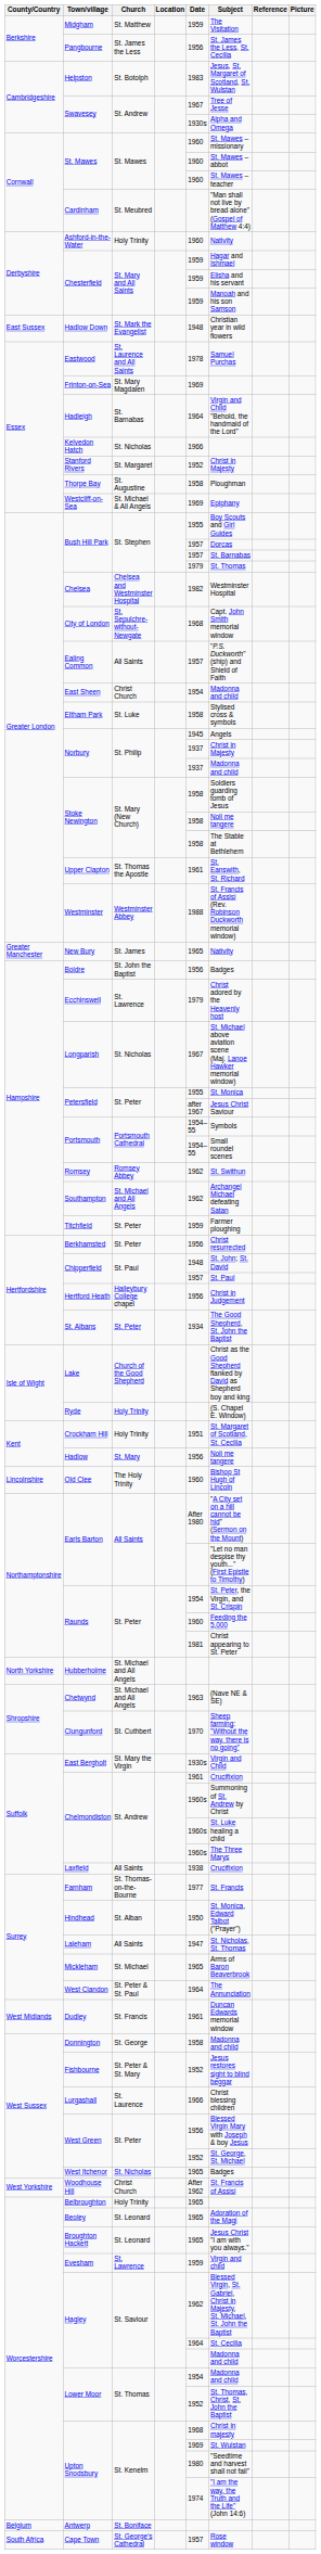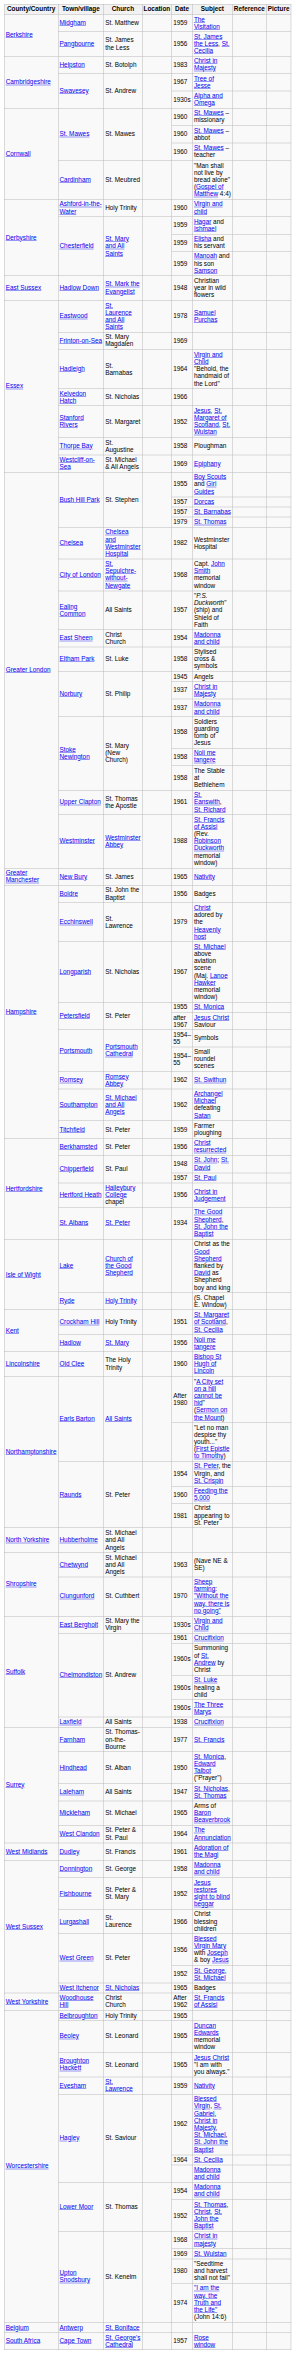Helpston | Subject: Jesus, St. Margaret of Scotland, St. Wulstan -> Christ in Majesty
Ashford-in-the-Water | Subject: Nativity -> Virgin and child
Stanford Rivers | Subject: Christ in Majesty -> Jesus, St. Margaret of Scotland, St. Wulstan
Dudley | Subject: Duncan Edwards memorial window -> Adoration of the Magi
Beoley | Subject: Adoration of the Magi -> Duncan Edwards memorial window
Evesham | Subject: Virgin and child -> Nativity
